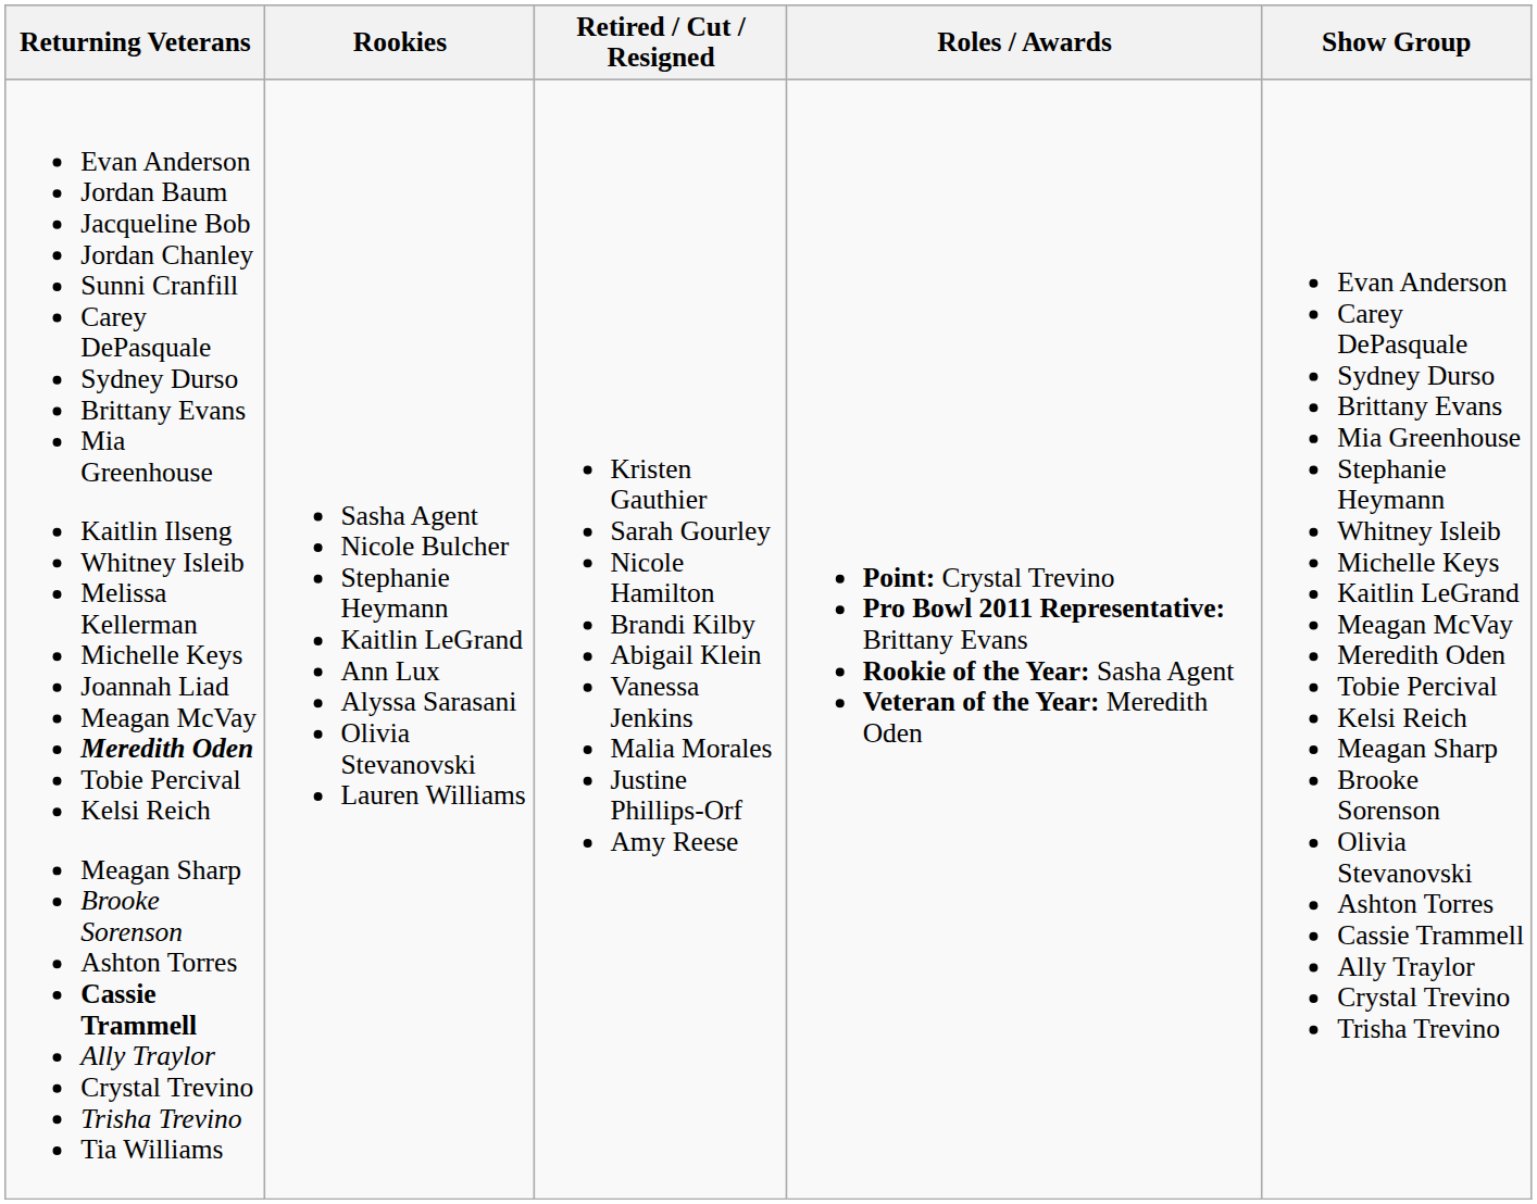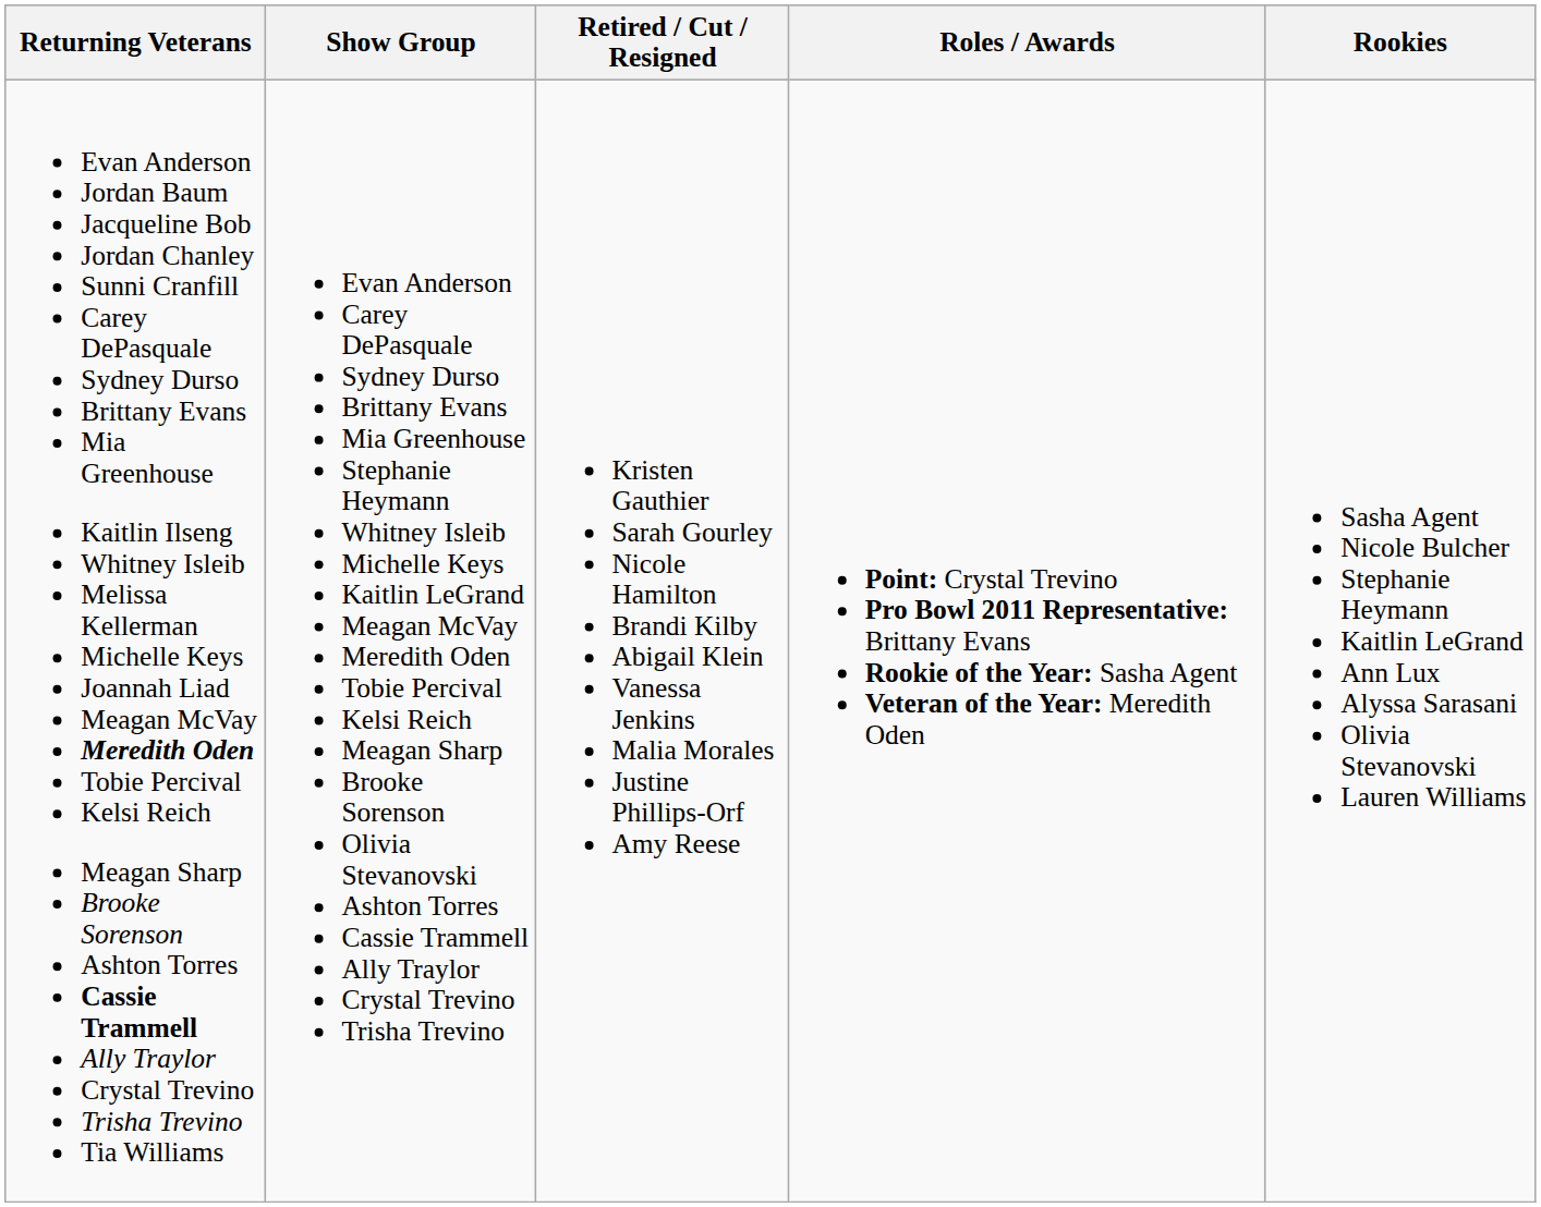columns swapped: Rookies <-> Show Group
